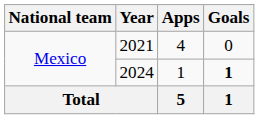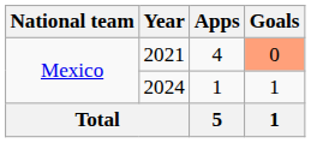2021 | Goals: no background -> lightsalmon background
2024 | Goals: bold -> normal
